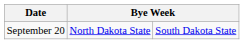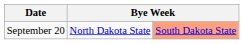September 20 | column 3: no background -> lightsalmon background
